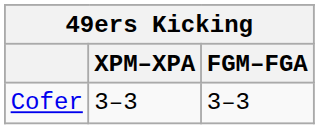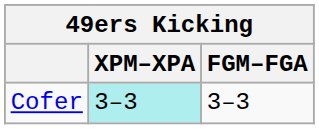Cofer | XPM–XPA: no background -> paleturquoise background
